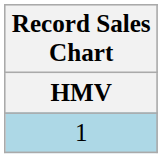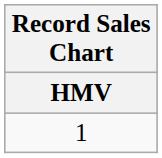1 | HMV: lightblue background -> no background
